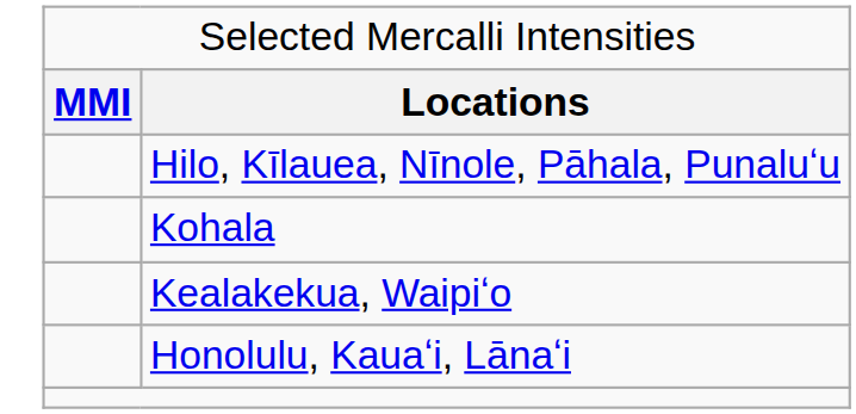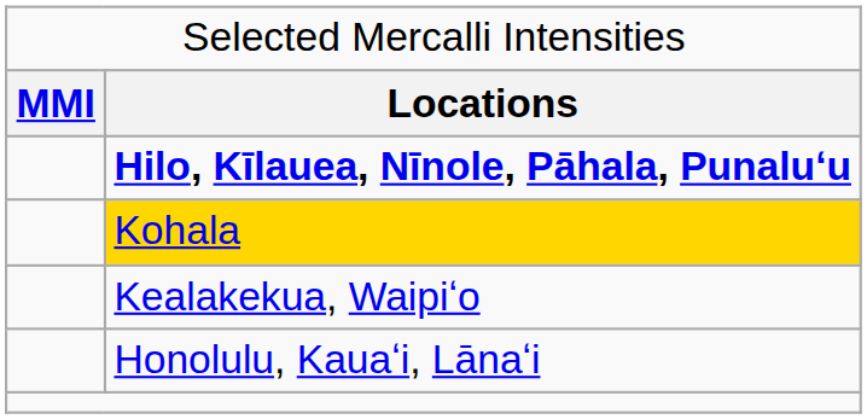Hilo, Kīlauea, Nīnole, Pāhala, Punaluʻu | column 2: normal -> bold
Kohala | column 2: no background -> gold background
